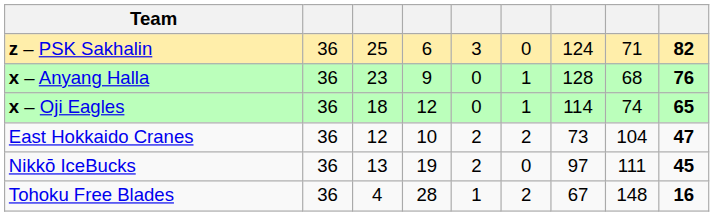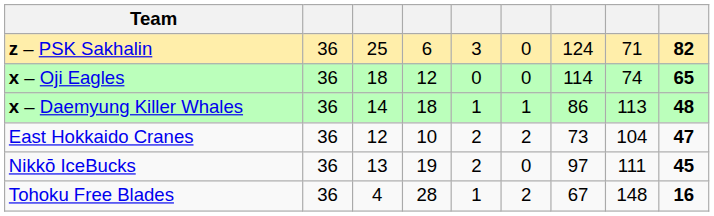- row: x – Anyang Halla | 36 | 23 | 9 | 0 | 1 | 128 | 68 | 76
x – Oji Eagles | column 6: 1 -> 0
+ row: x – Daemyung Killer Whales | 36 | 14 | 18 | 1 | 1 | 86 | 113 | 48
